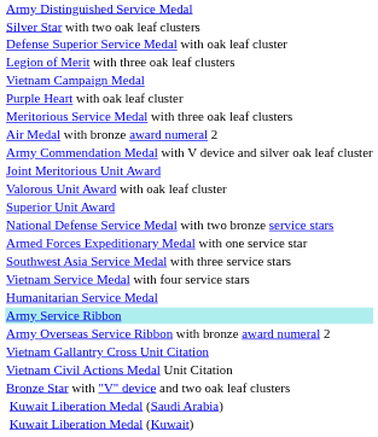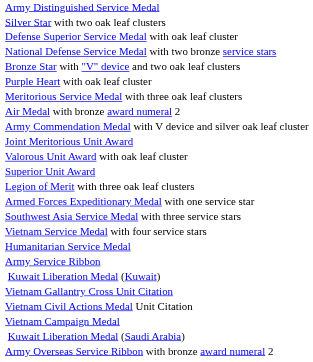row 4 | column 1: Legion of Merit with three oak leaf clusters -> National Defense Service Medal with two bronze service stars
row 5 | column 1: Vietnam Campaign Medal -> Bronze Star with "V" device and two oak leaf clusters
row 13 | column 1: National Defense Service Medal with two bronze service stars -> Legion of Merit with three oak leaf clusters
row 18 | column 1: paleturquoise background -> no background
row 19 | column 1: Army Overseas Service Ribbon with bronze award numeral 2 -> Kuwait Liberation Medal (Kuwait)
row 22 | column 1: Bronze Star with "V" device and two oak leaf clusters -> Vietnam Campaign Medal
row 24 | column 1: Kuwait Liberation Medal (Kuwait) -> Army Overseas Service Ribbon with bronze award numeral 2
